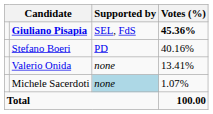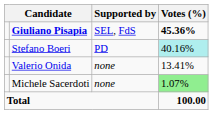Stefano Boeri | Votes (%): no background -> paleturquoise background
Michele Sacerdoti | Supported by: lightblue background -> no background
Michele Sacerdoti | Votes (%): no background -> lightgreen background
